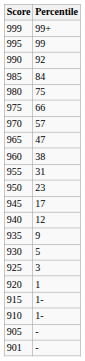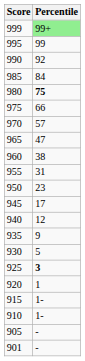999 | Percentile: no background -> lightgreen background
980 | Percentile: normal -> bold
925 | Percentile: normal -> bold
